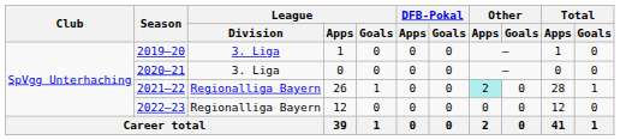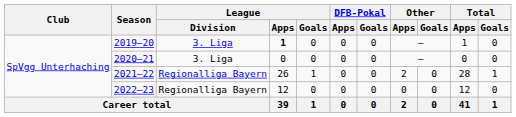2019–20 | League / Apps: normal -> bold
2021–22 | Other / Apps: paleturquoise background -> no background
